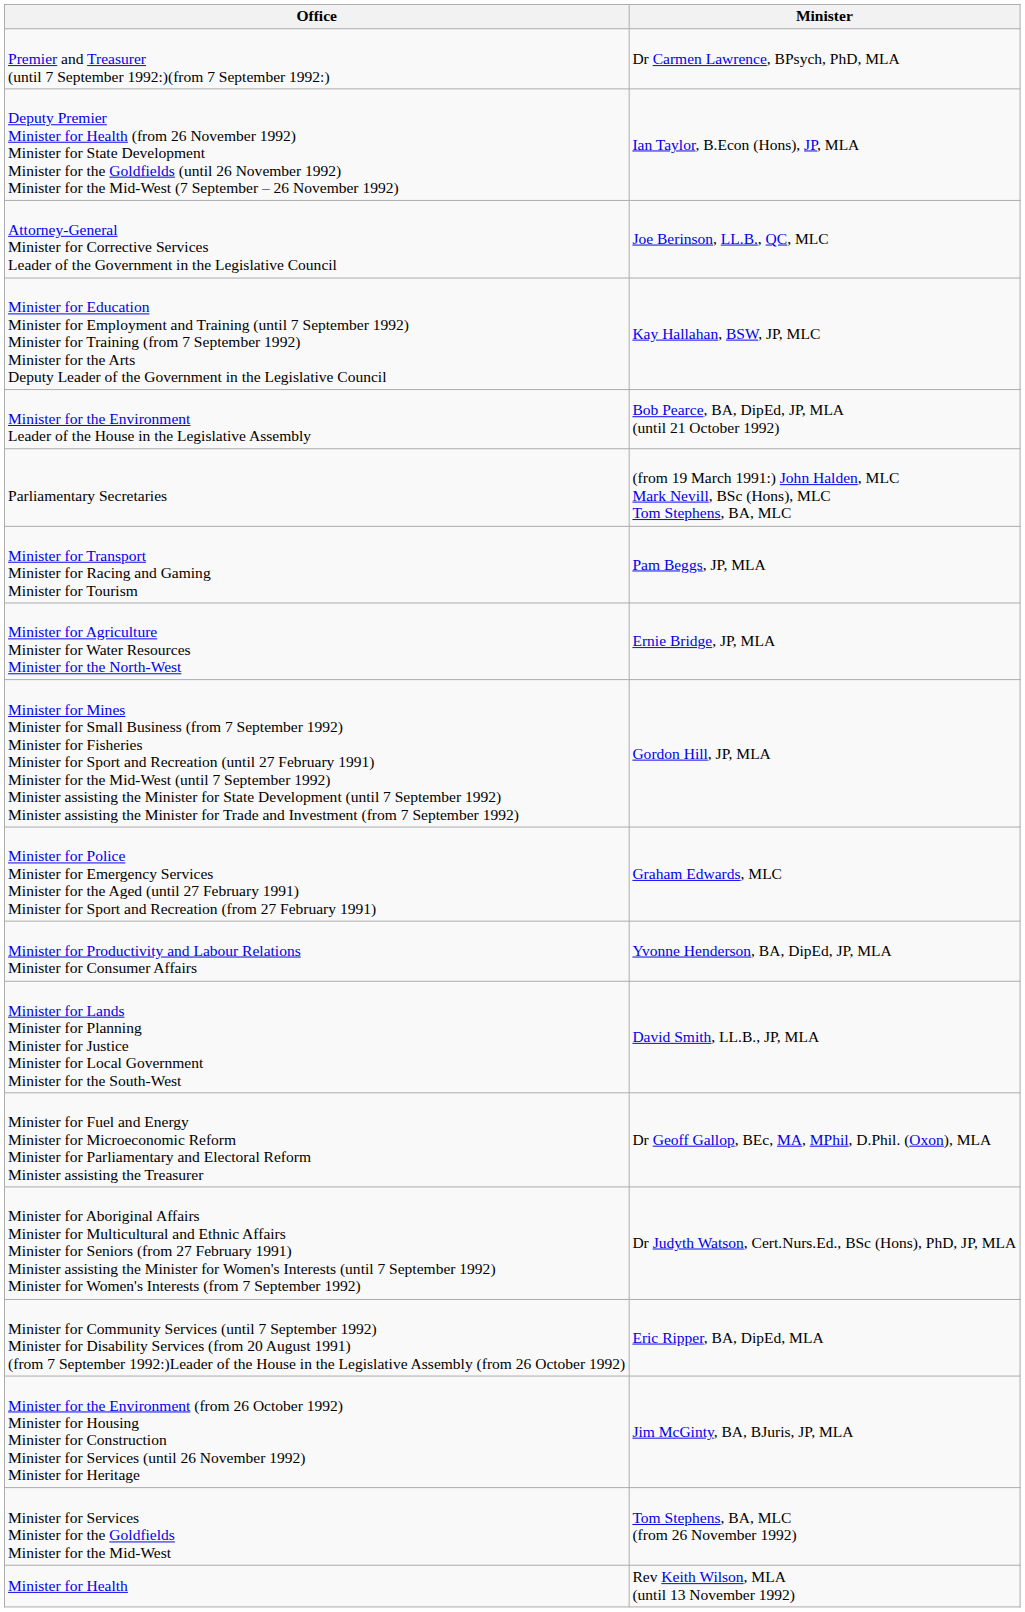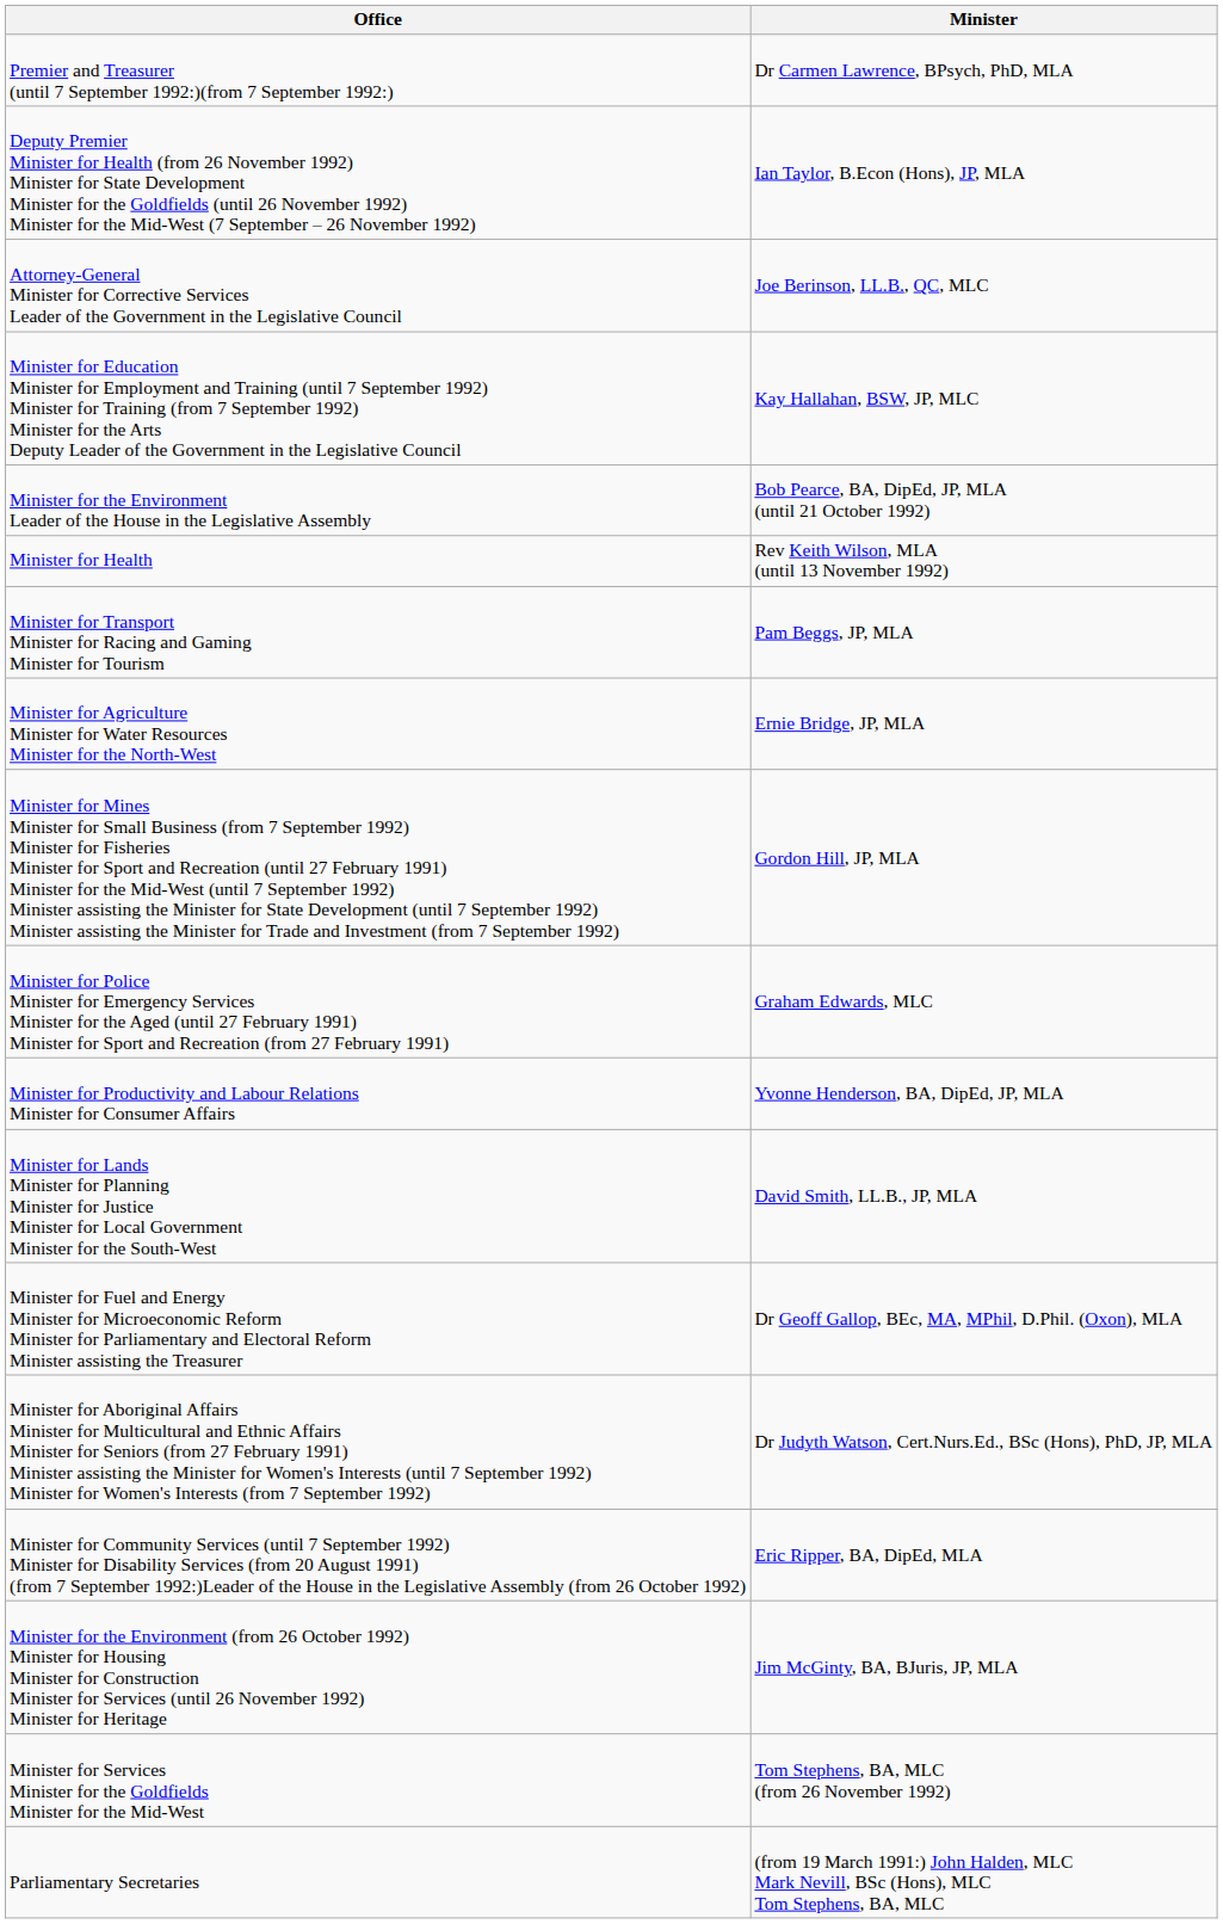rows swapped: Minister for Health <-> Parliamentary Secretaries
